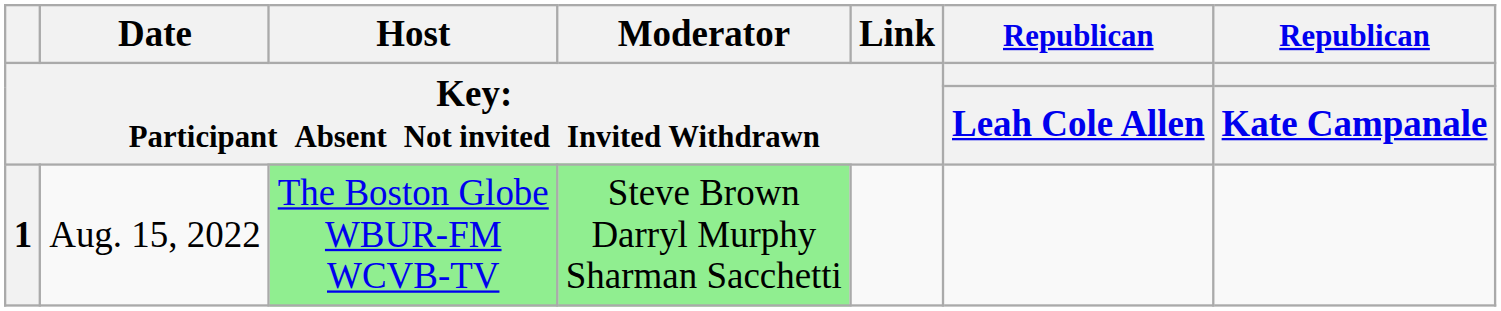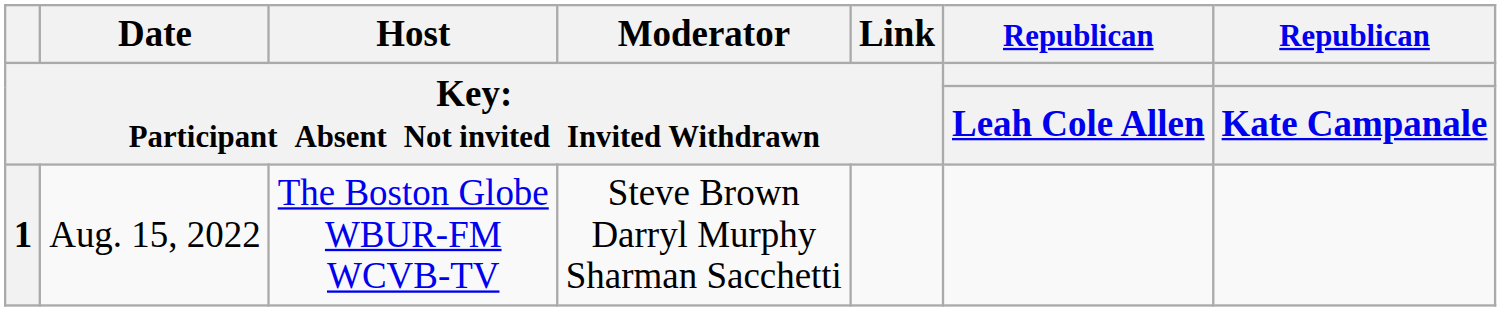1 | column 3: lightgreen background -> no background
1 | column 4: lightgreen background -> no background
